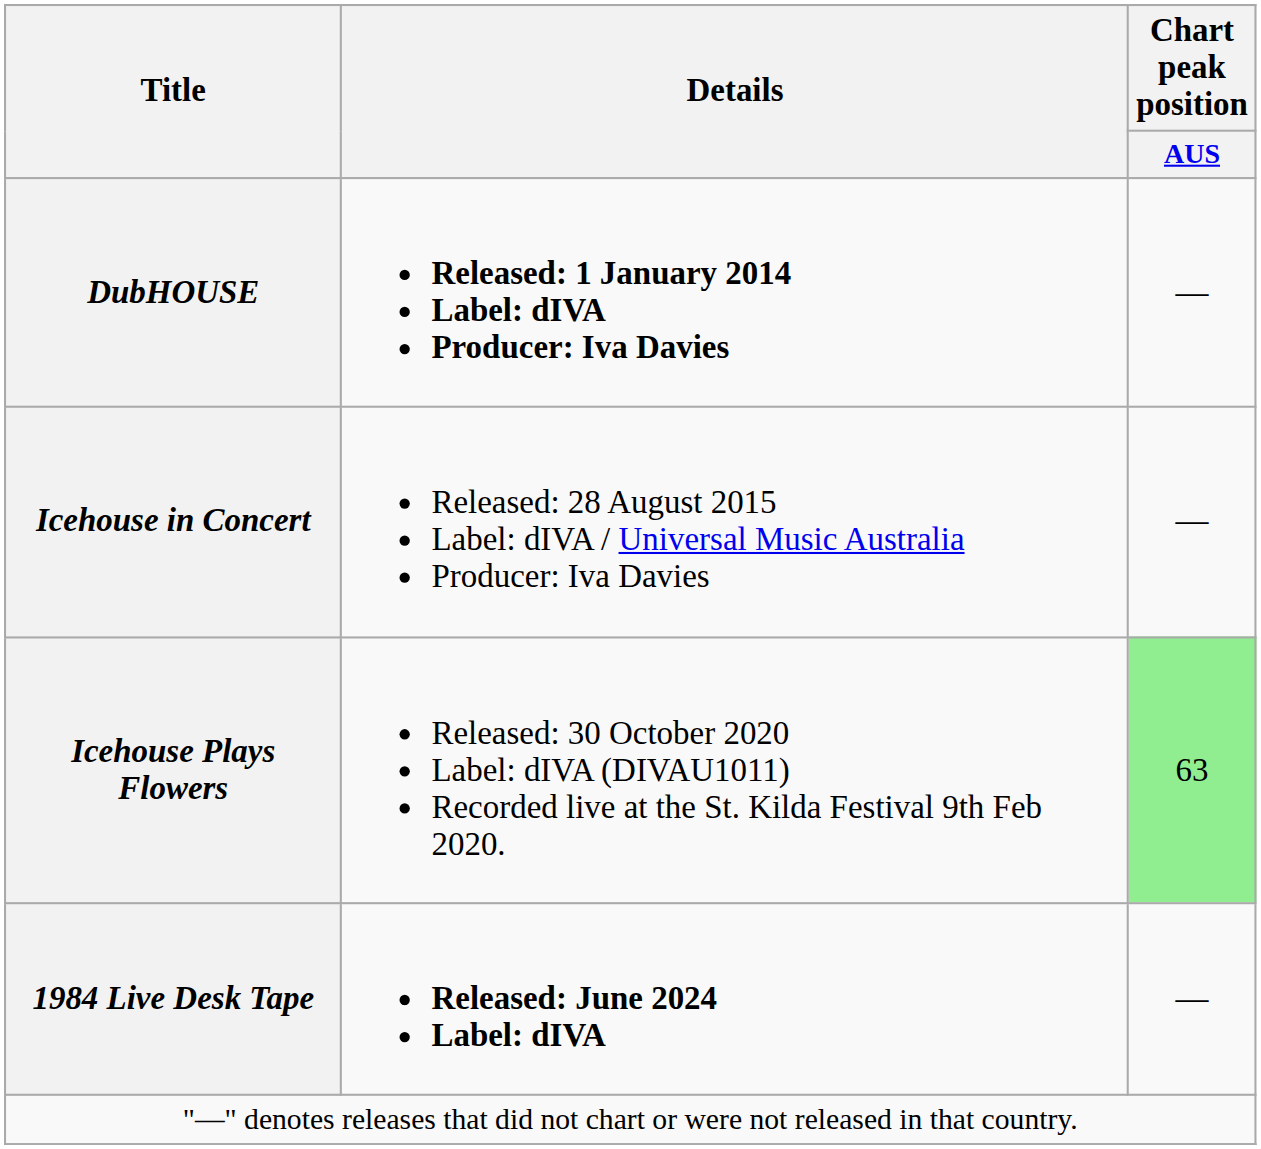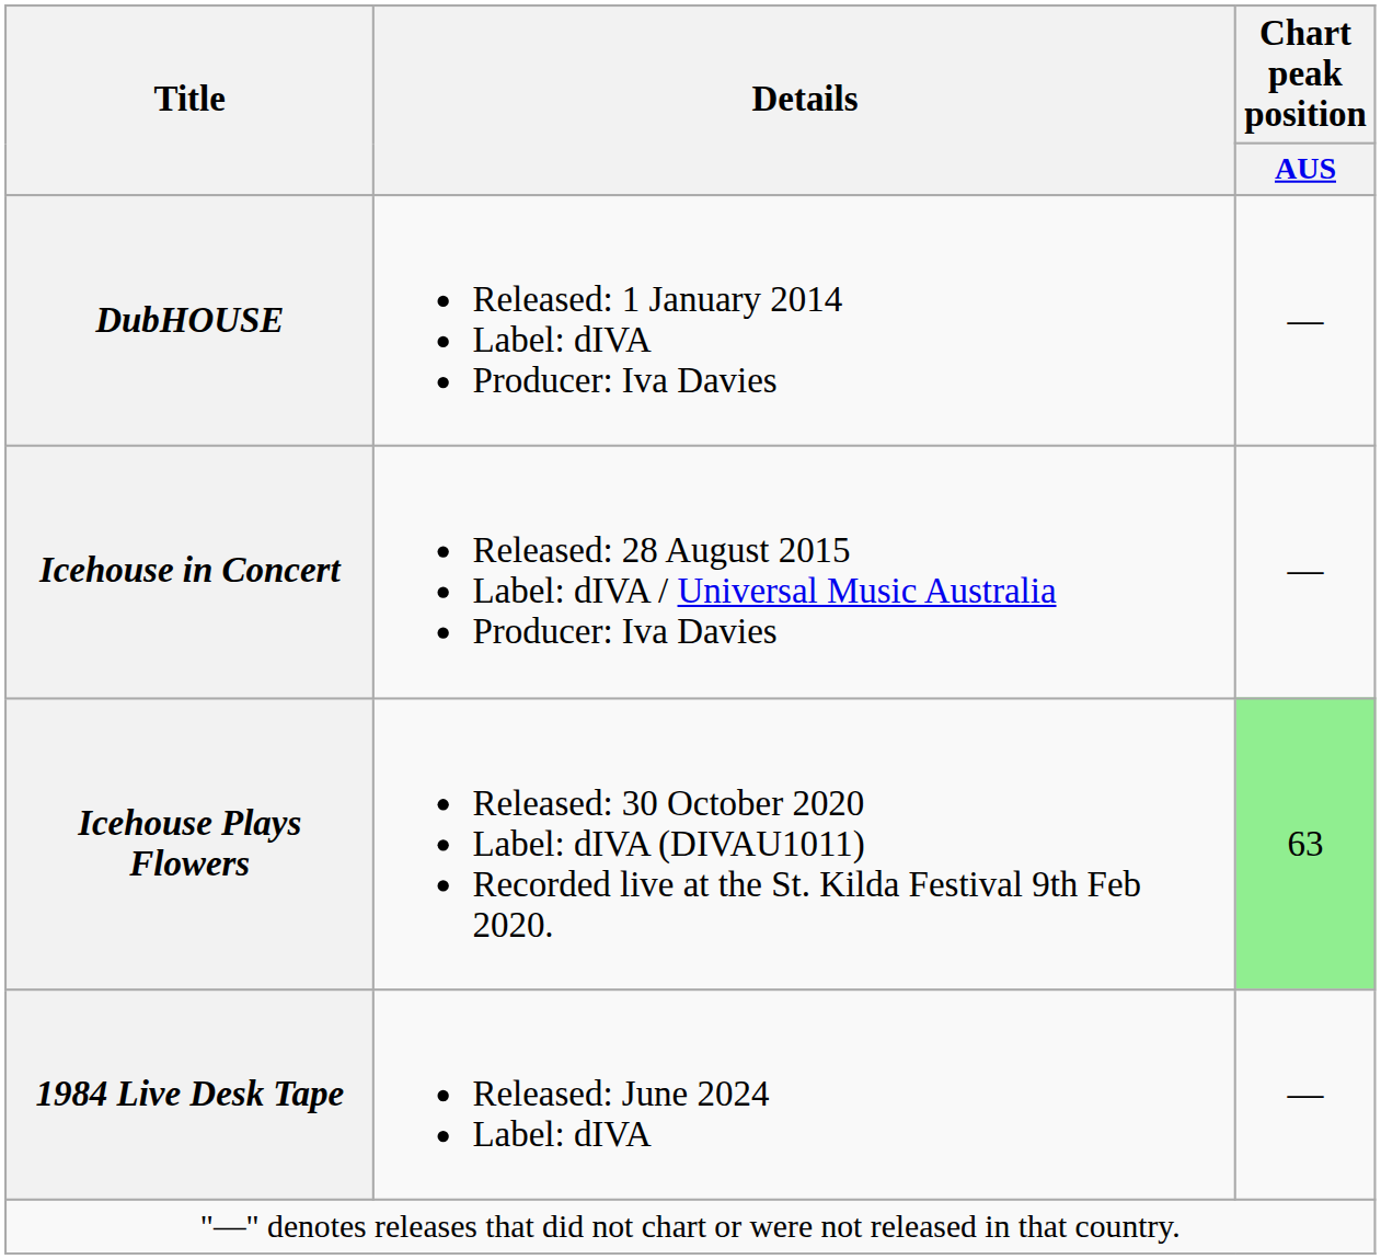DubHOUSE | Details: bold -> normal
1984 Live Desk Tape | Details: bold -> normal
